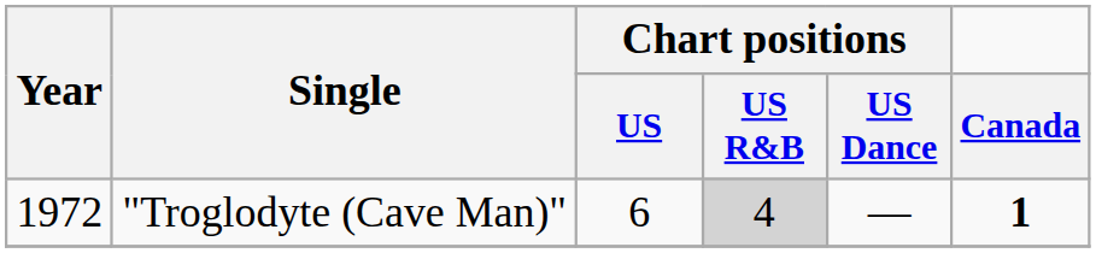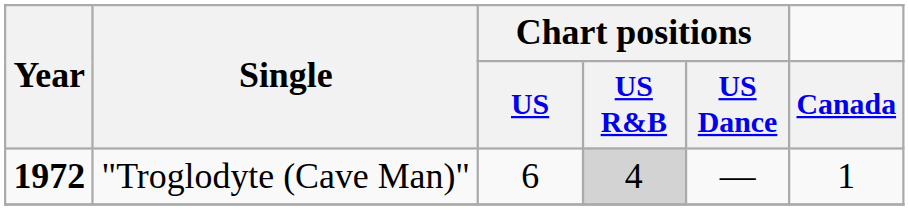"Troglodyte (Cave Man)" | Year: normal -> bold
"Troglodyte (Cave Man)" | Canada: bold -> normal
